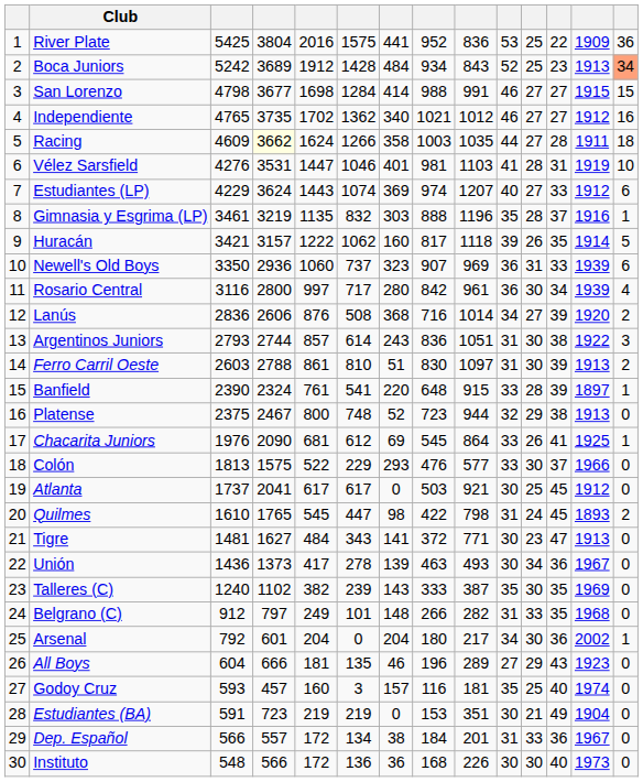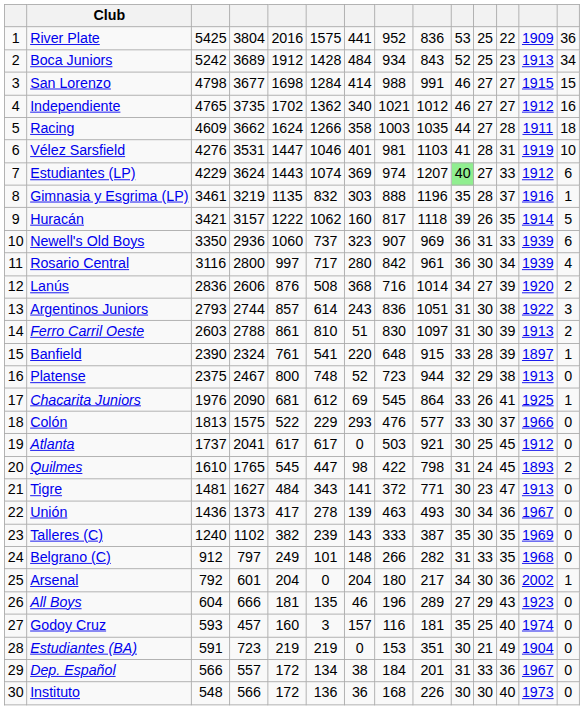Boca Juniors | column 14: lightsalmon background -> no background
Racing | column 4: lightyellow background -> no background
Estudiantes (LP) | column 10: no background -> lightgreen background
